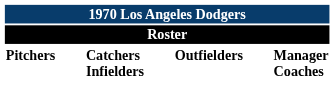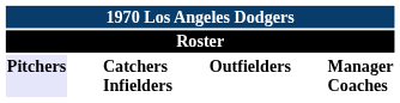Pitchers | column 1: no background -> lavender background
